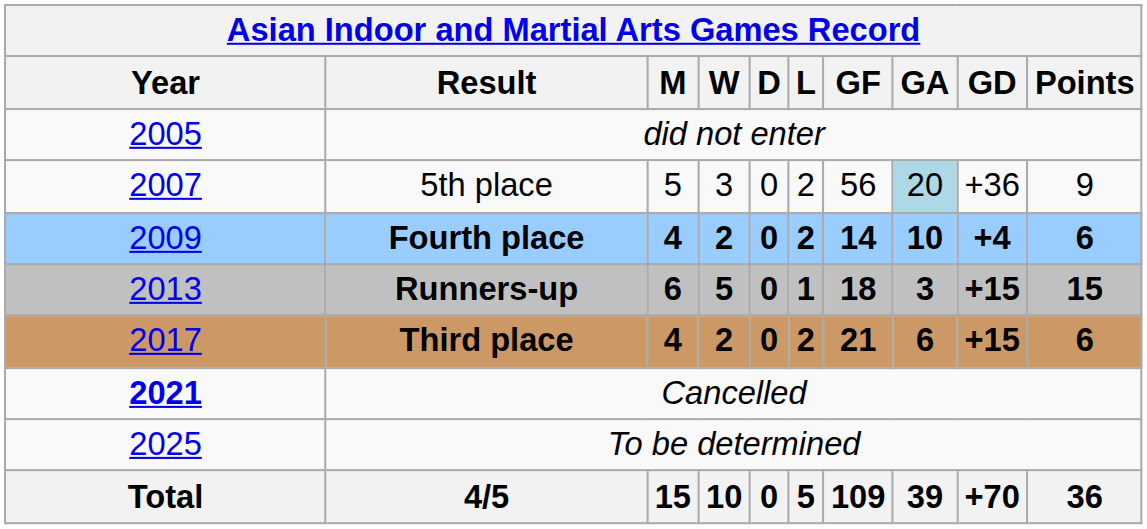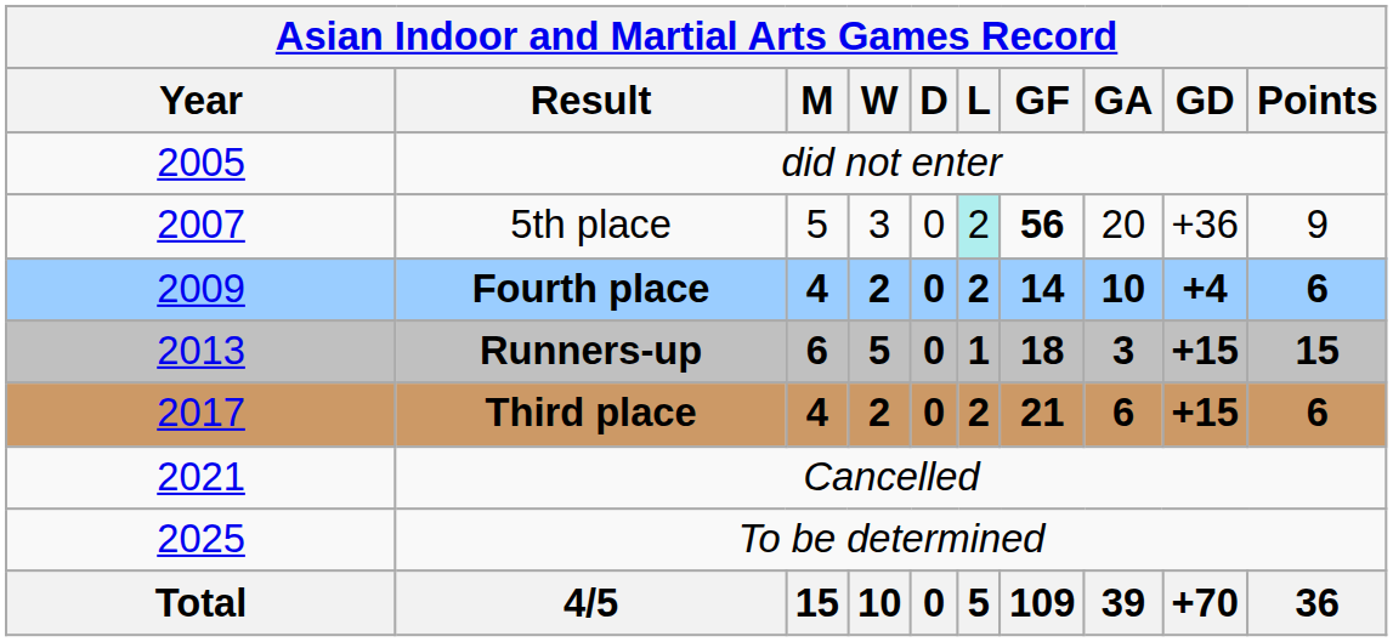5th place | Asian Indoor and Martial Arts Games Record / L: no background -> paleturquoise background
5th place | Asian Indoor and Martial Arts Games Record / GF: normal -> bold
5th place | Asian Indoor and Martial Arts Games Record / GA: lightblue background -> no background
Cancelled | Asian Indoor and Martial Arts Games Record / Year: bold -> normal
